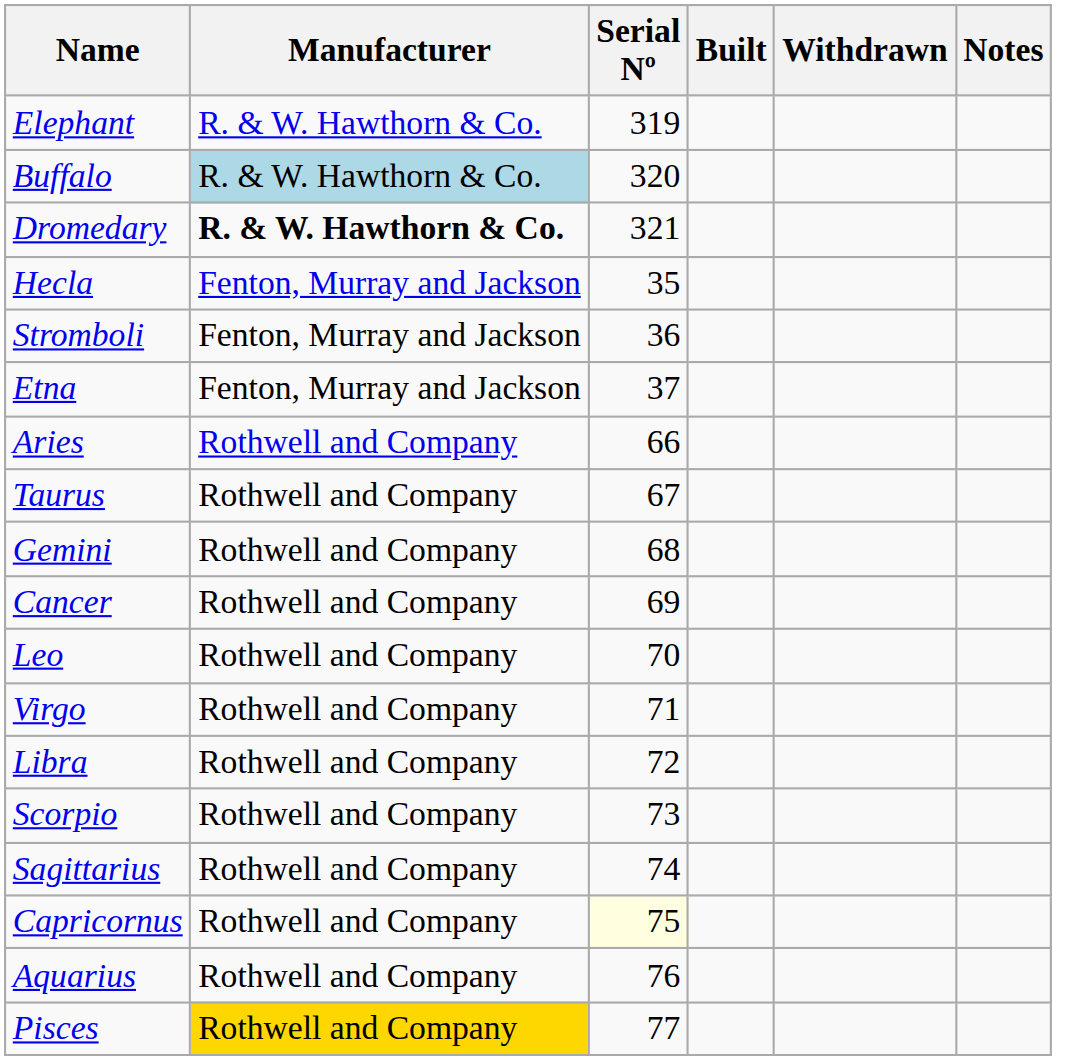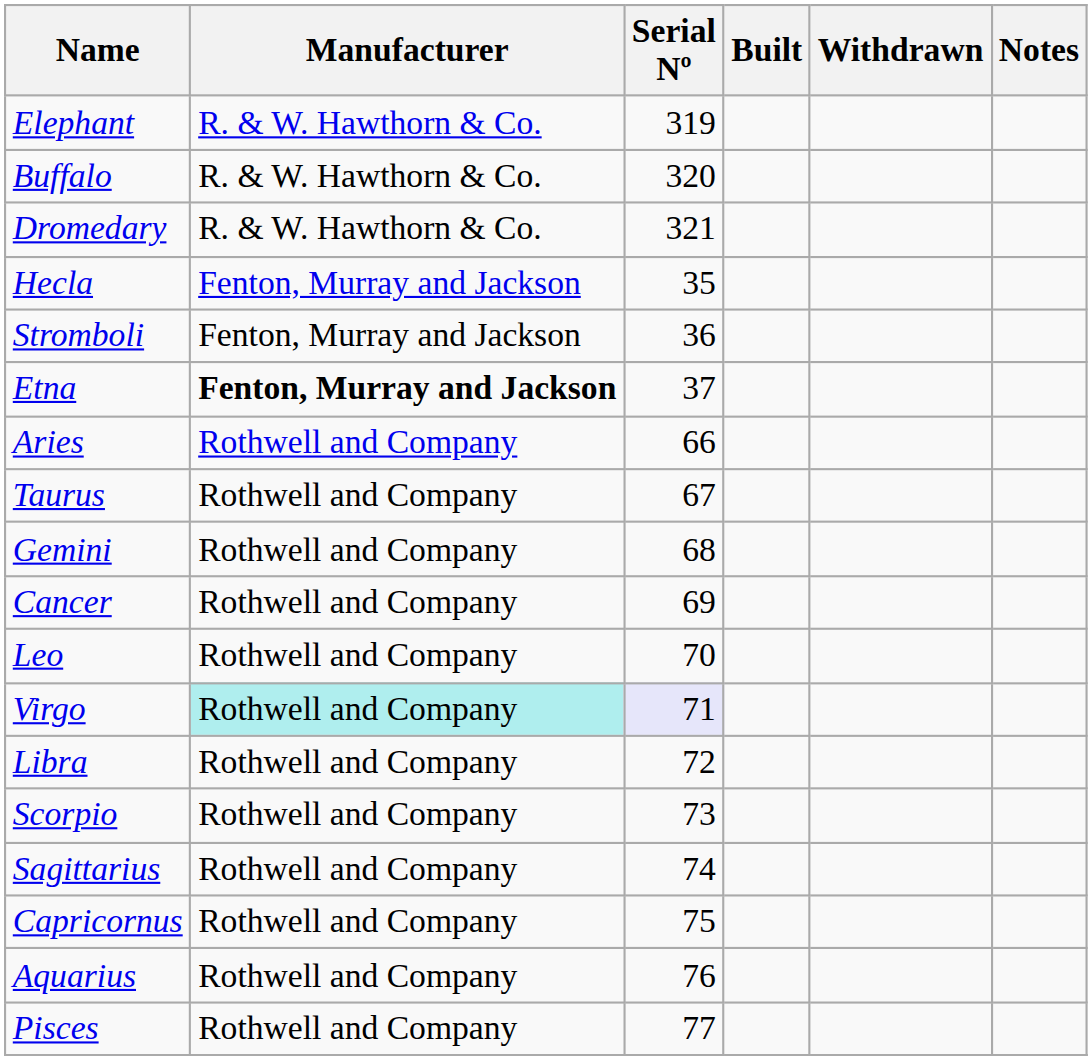Buffalo | Manufacturer: lightblue background -> no background
Dromedary | Manufacturer: bold -> normal
Etna | Manufacturer: normal -> bold
Virgo | Manufacturer: no background -> paleturquoise background
Virgo | Serial Nº: no background -> lavender background
Capricornus | Serial Nº: lightyellow background -> no background
Pisces | Manufacturer: gold background -> no background
